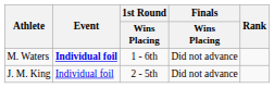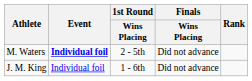M. Waters | 1st Round / Wins Placing: 1 - 6th -> 2 - 5th
J. M. King | 1st Round / Wins Placing: 2 - 5th -> 1 - 6th
